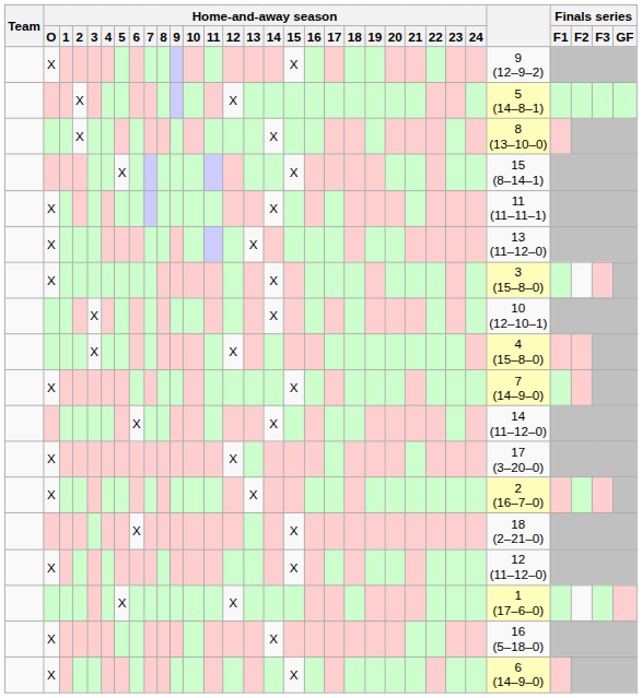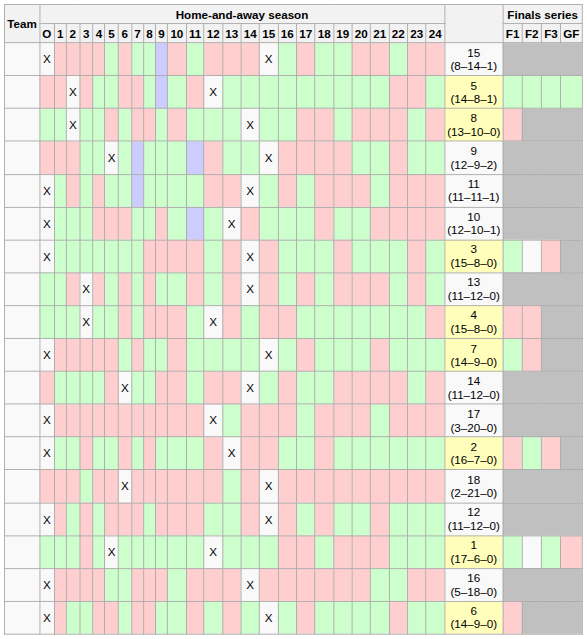row 3 | column 27: 9 (12–9–2) -> 15 (8–14–1)
row 6 | column 27: 15 (8–14–1) -> 9 (12–9–2)
row 8 | column 27: 13 (11–12–0) -> 10 (12–10–1)
row 10 | column 27: 10 (12–10–1) -> 13 (11–12–0)
